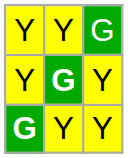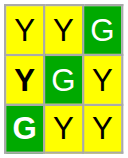row 2 | column 1: normal -> bold
row 2 | column 2: bold -> normal
